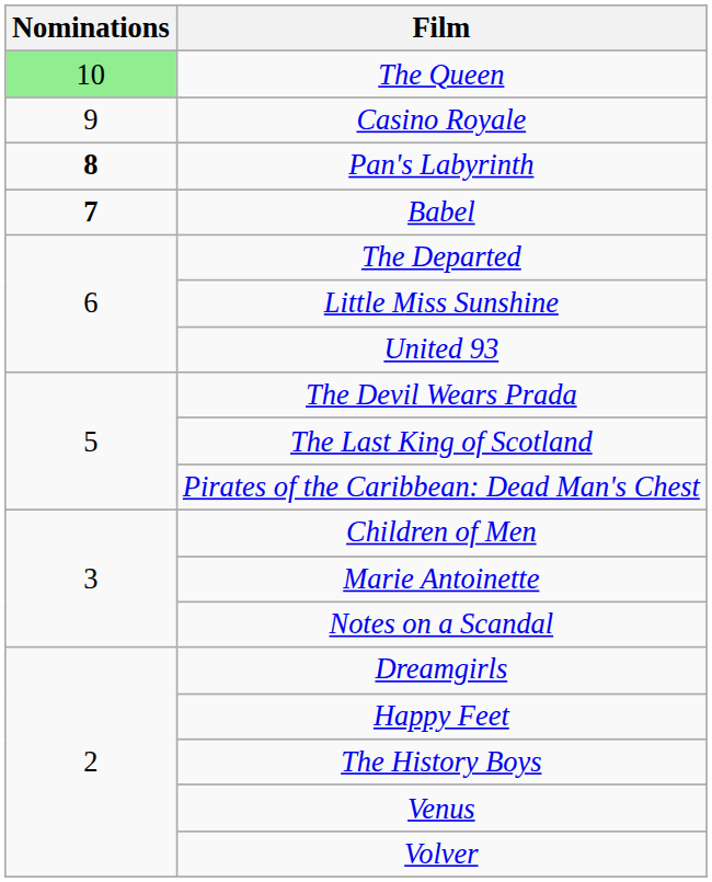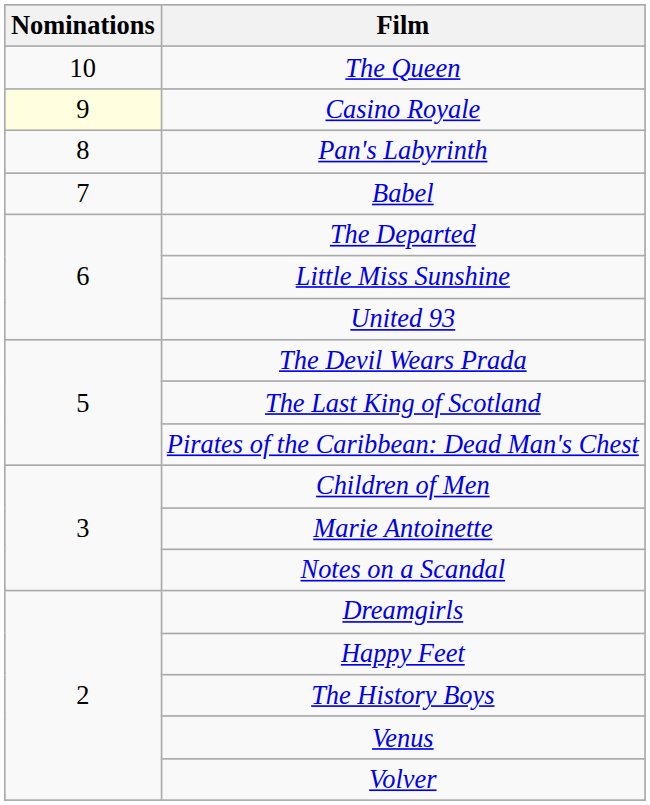The Queen | Nominations: lightgreen background -> no background
Casino Royale | Nominations: no background -> lightyellow background
Pan's Labyrinth | Nominations: bold -> normal
Babel | Nominations: bold -> normal
